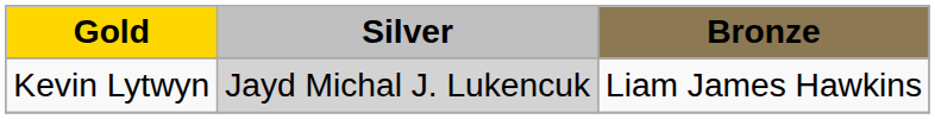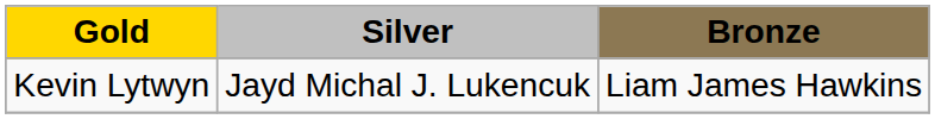Kevin Lytwyn | Silver: lightgrey background -> no background
